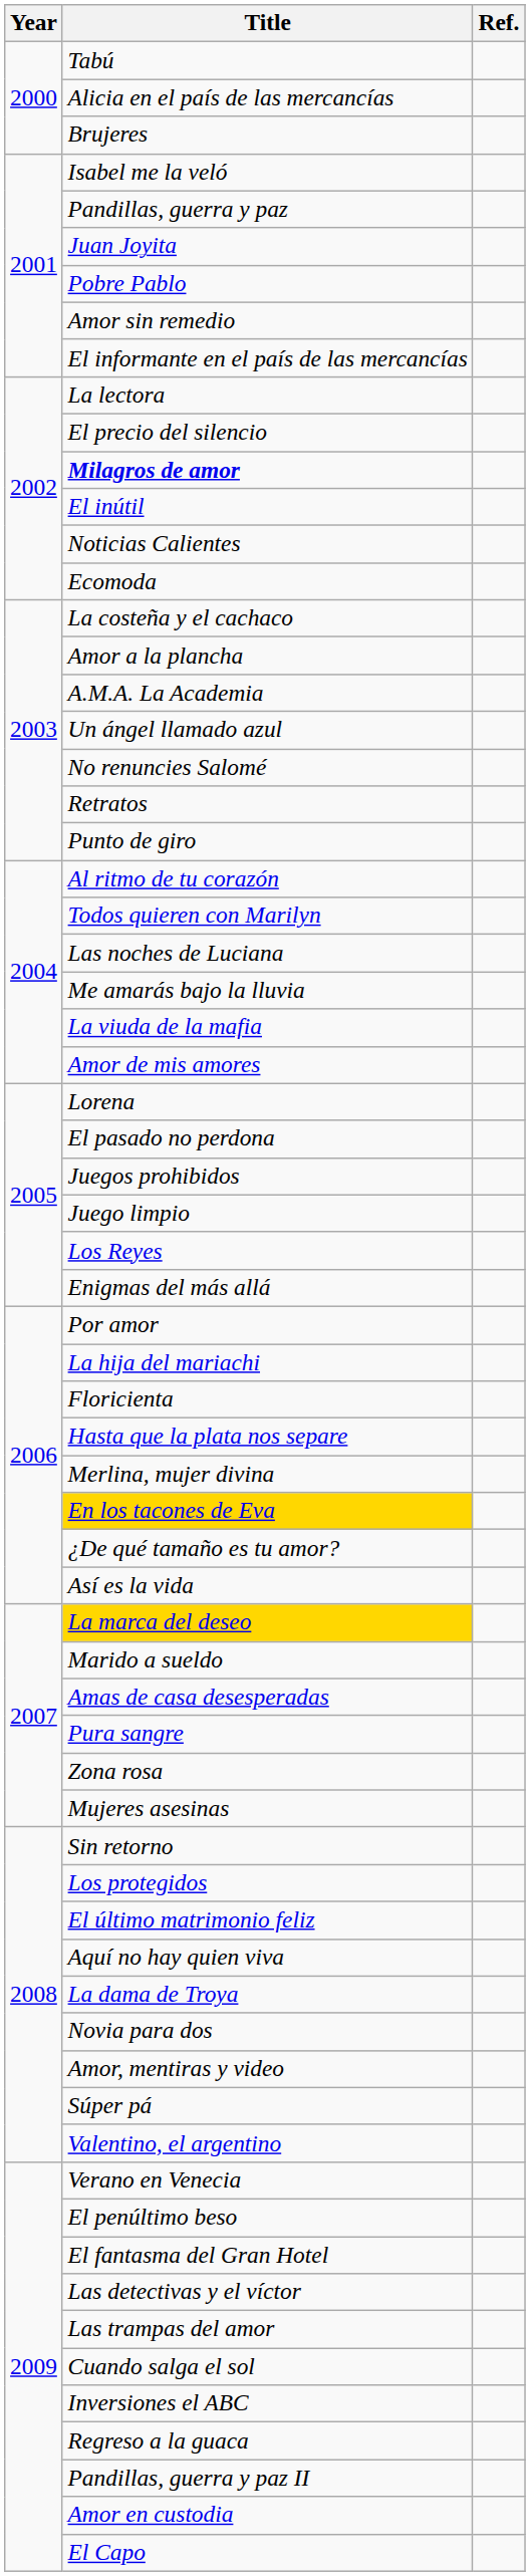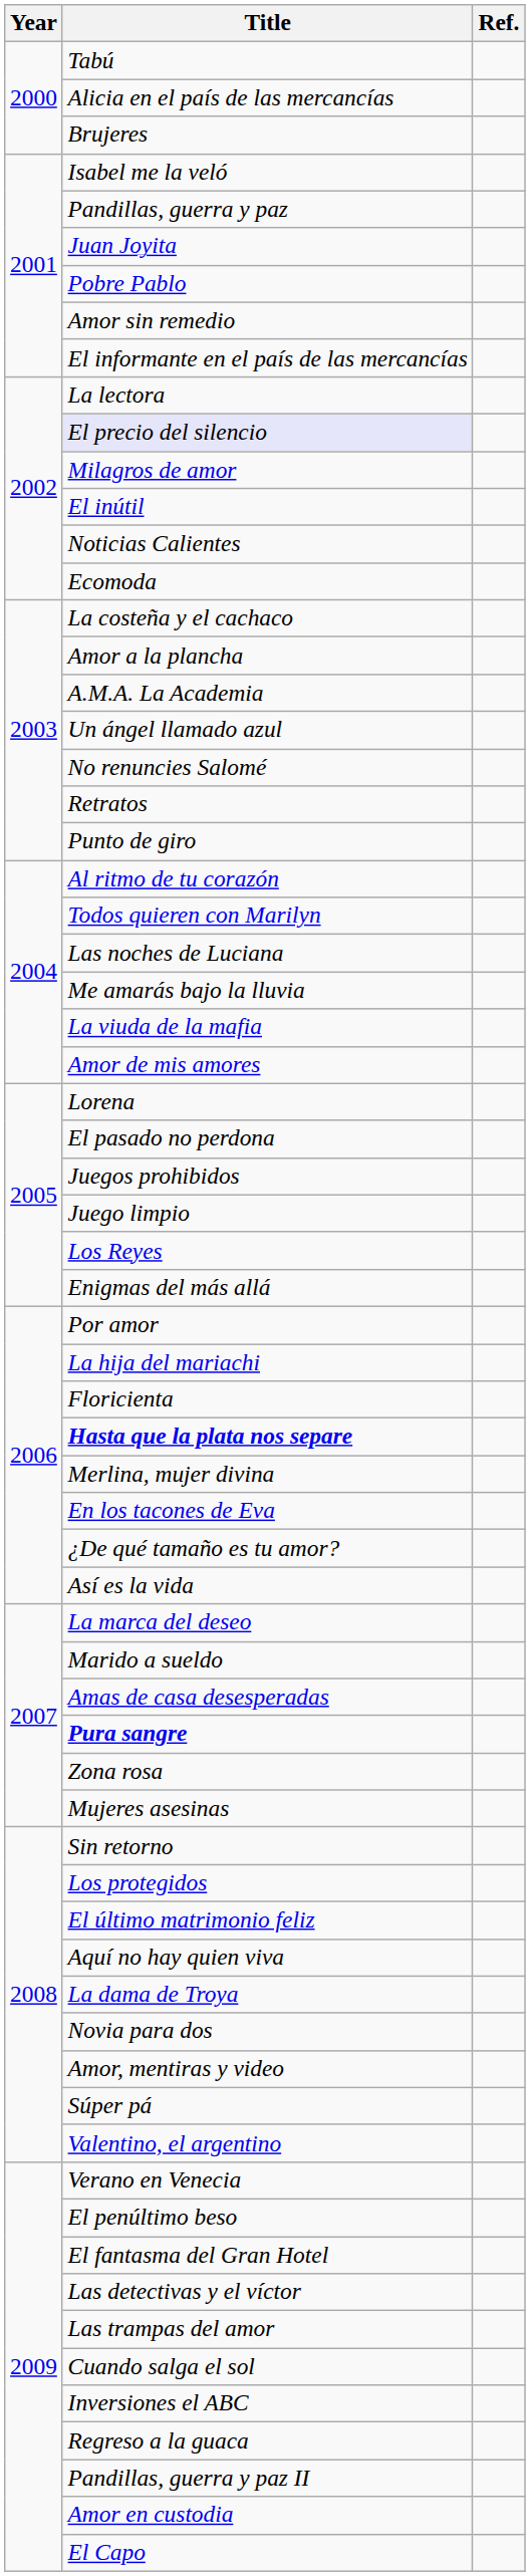El precio del silencio | Title: no background -> lavender background
Milagros de amor | Title: bold -> normal
Hasta que la plata nos separe | Title: normal -> bold
En los tacones de Eva | Title: gold background -> no background
La marca del deseo | Title: gold background -> no background
Pura sangre | Title: normal -> bold
